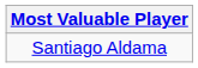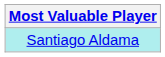row 2 | column 1: no background -> paleturquoise background
